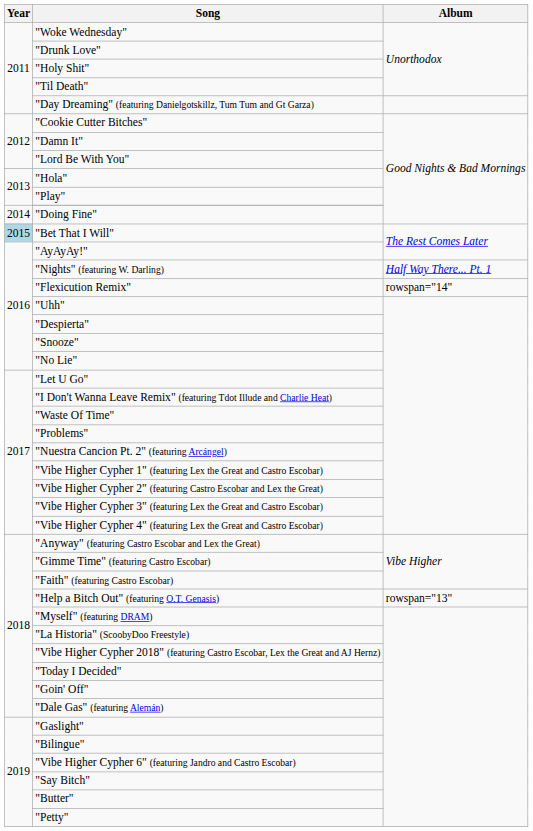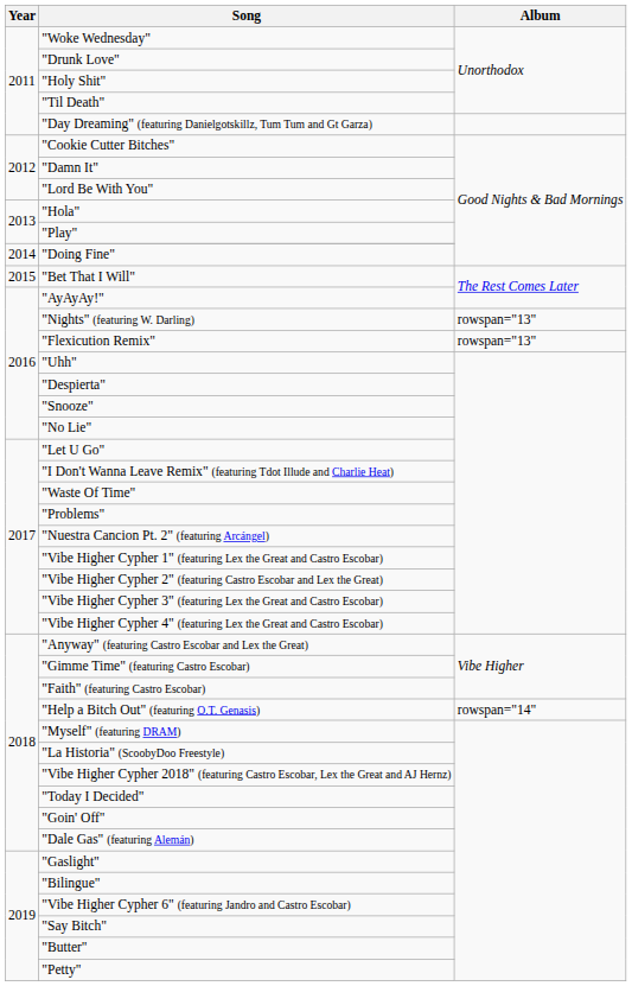"Bet That I Will" | Year: lightblue background -> no background
"Nights" (featuring W. Darling) | Album: Half Way There... Pt. 1 -> rowspan="13"
"Flexicution Remix" | Album: rowspan="14" -> rowspan="13"
"Help a Bitch Out" (featuring O.T. Genasis) | Album: rowspan="13" -> rowspan="14"
